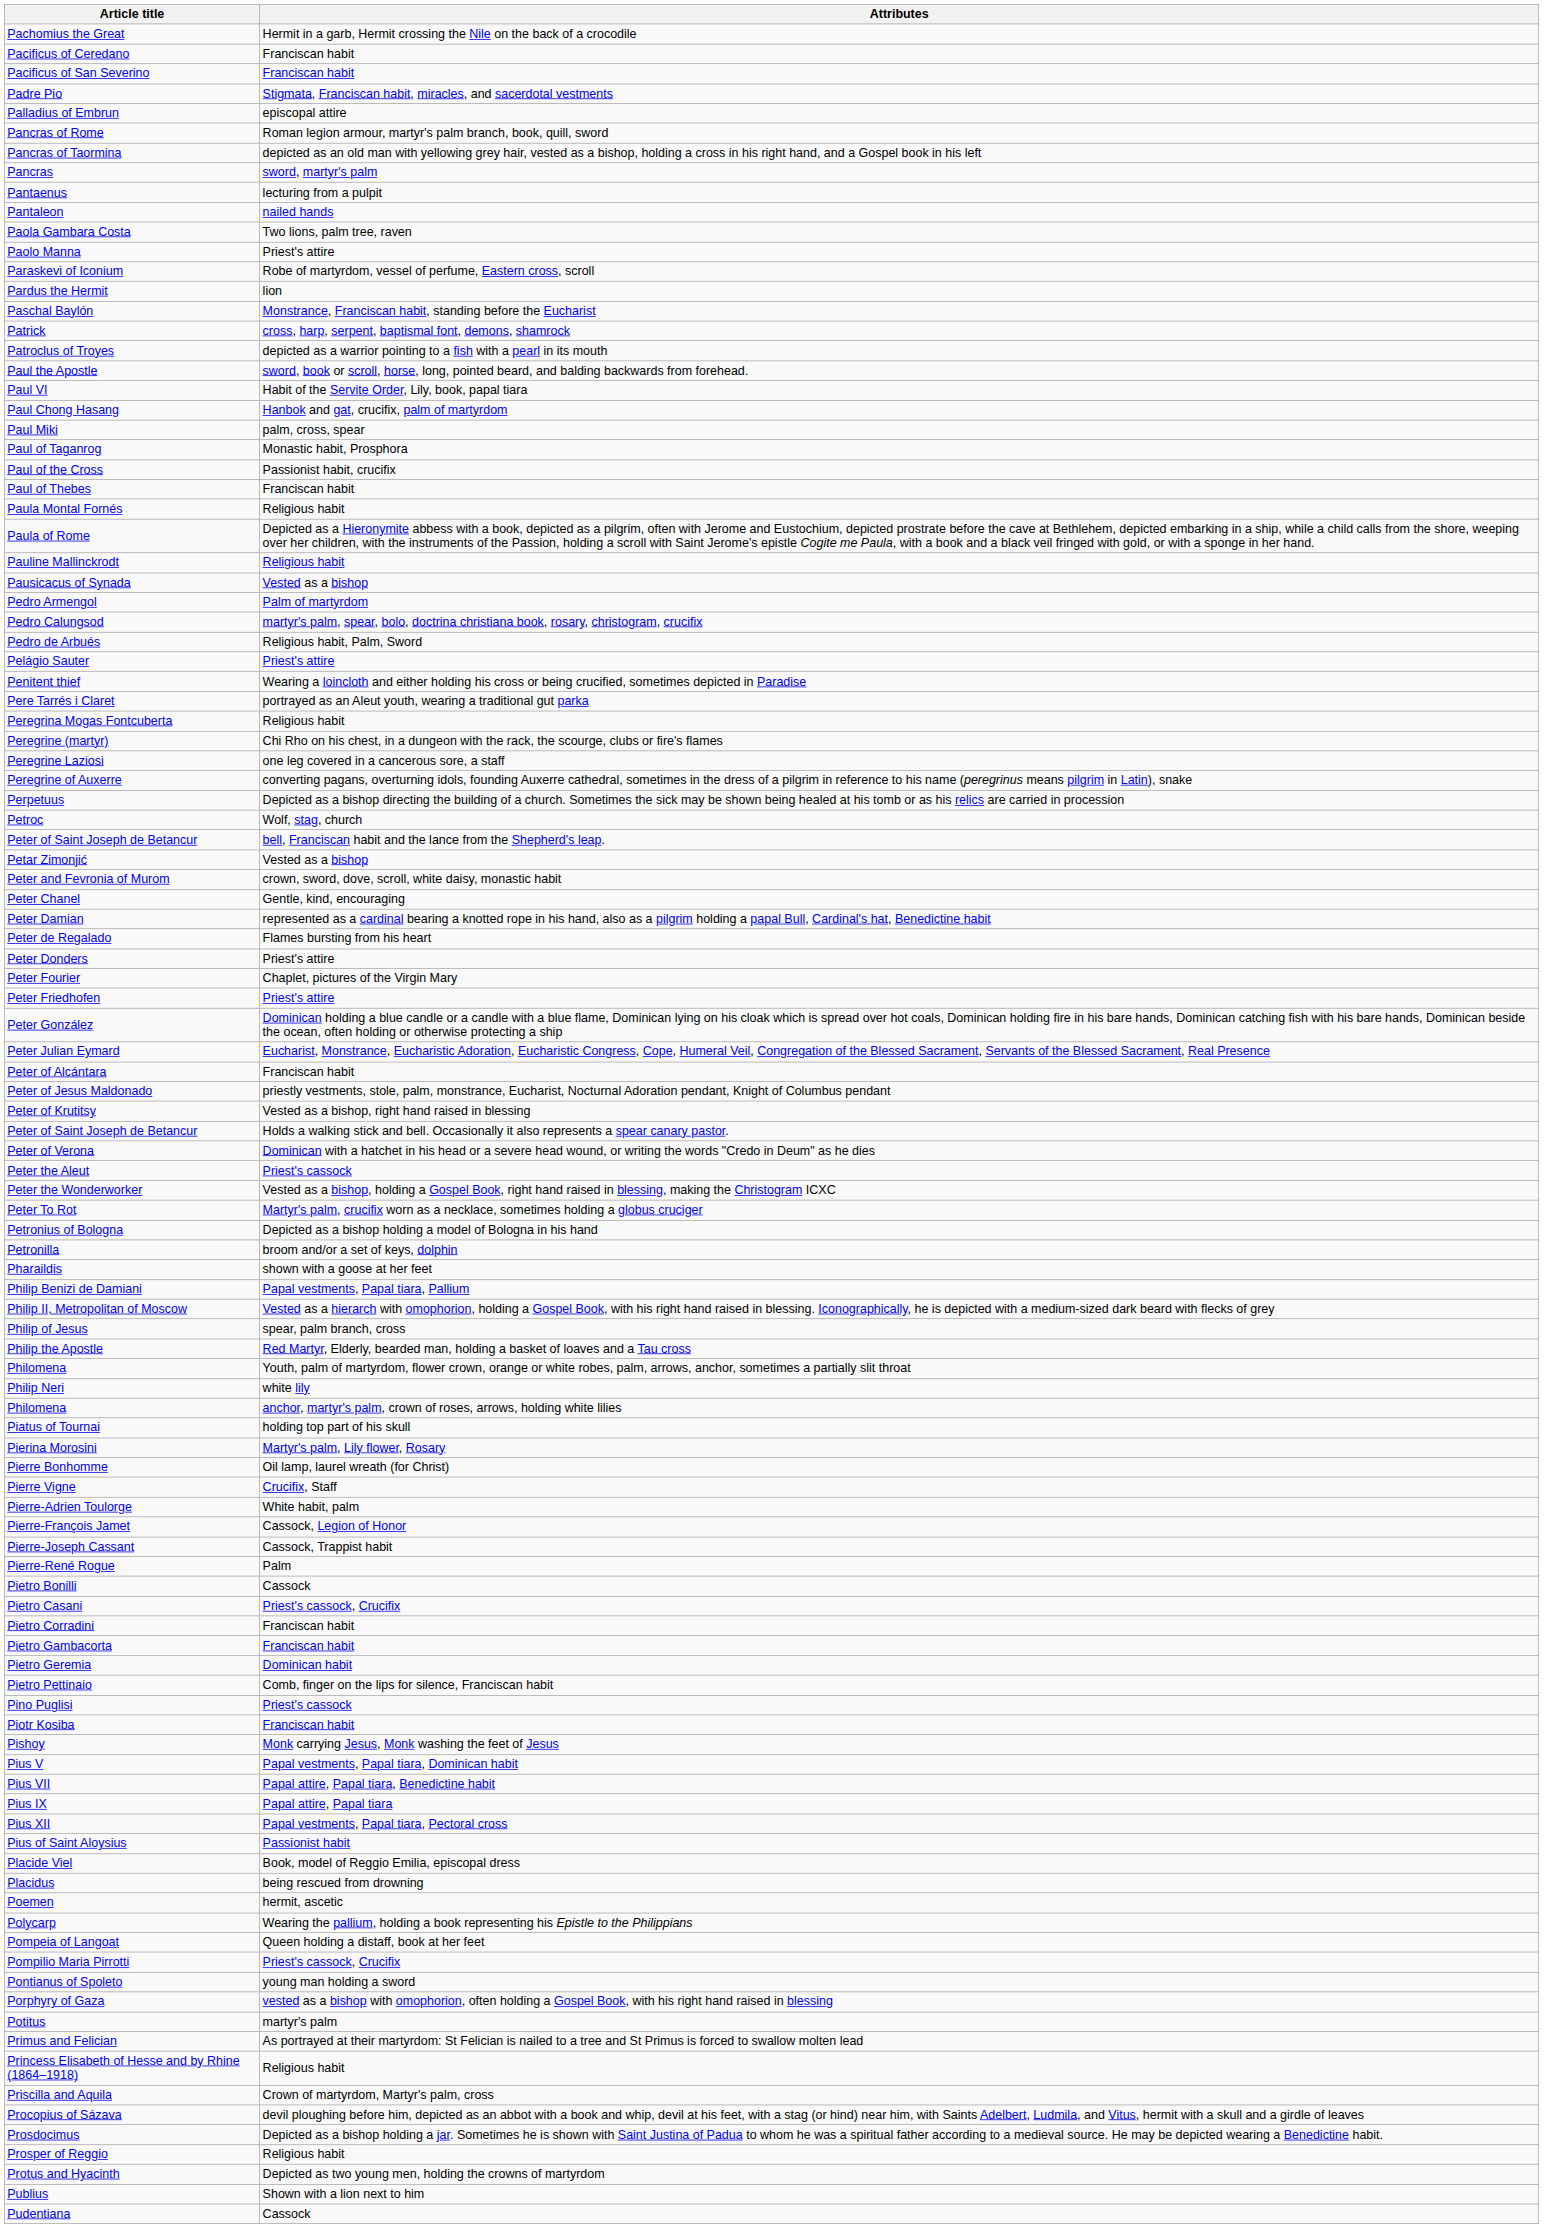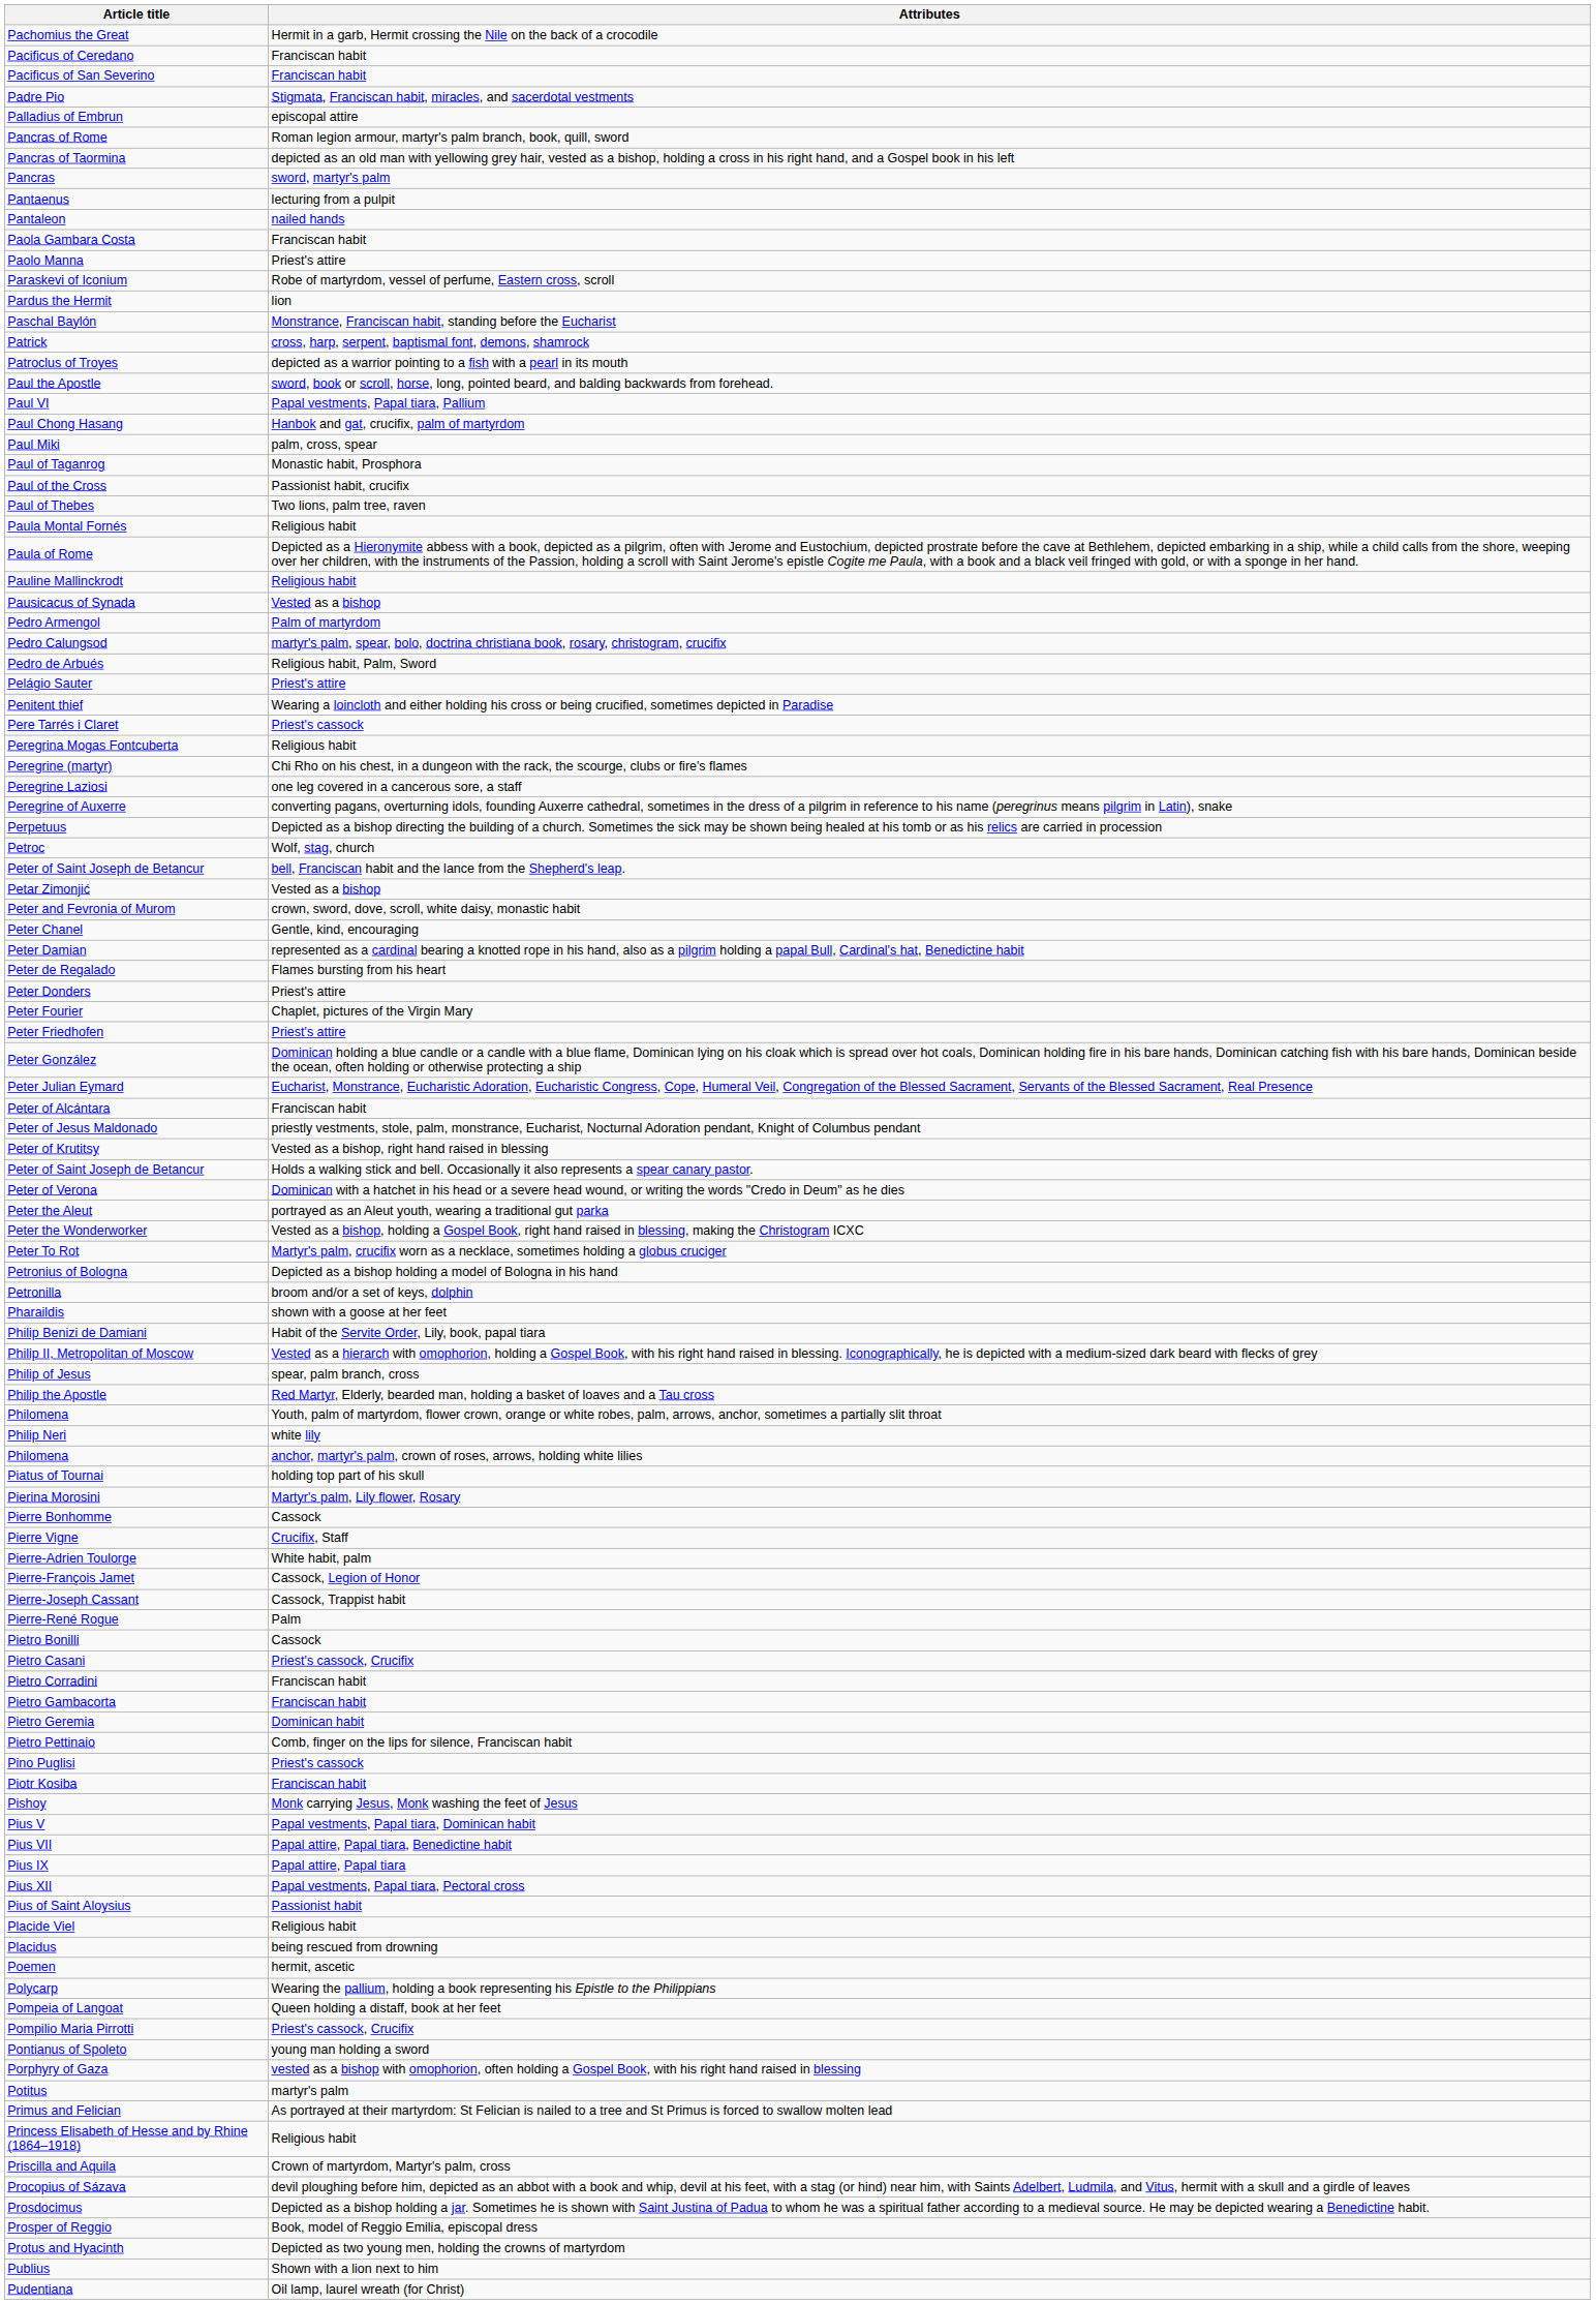row 12 | Attributes: Two lions, palm tree, raven -> Franciscan habit
row 20 | Attributes: Habit of the Servite Order, Lily, book, papal tiara -> Papal vestments, Papal tiara, Pallium
row 25 | Attributes: Franciscan habit -> Two lions, palm tree, raven
row 35 | Attributes: portrayed as an Aleut youth, wearing a traditional gut parka -> Priest's cassock
row 58 | Attributes: Priest's cassock -> portrayed as an Aleut youth, wearing a traditional gut parka
row 64 | Attributes: Papal vestments, Papal tiara, Pallium -> Habit of the Servite Order, Lily, book, papal tiara
row 73 | Attributes: Oil lamp, laurel wreath (for Christ) -> Cassock
row 93 | Attributes: Book, model of Reggio Emilia, episcopal dress -> Religious habit
row 107 | Attributes: Religious habit -> Book, model of Reggio Emilia, episcopal dress
row 110 | Attributes: Cassock -> Oil lamp, laurel wreath (for Christ)
